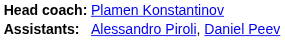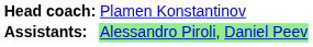Assistants: | column 2: no background -> lightgreen background
